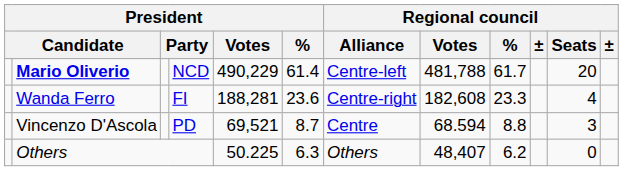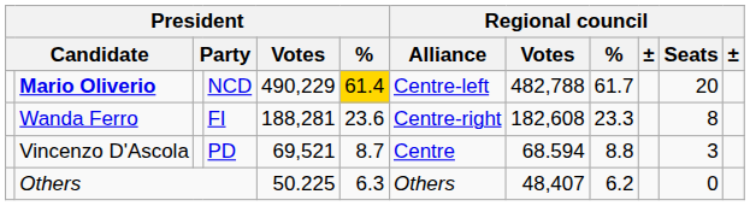Mario Oliverio | President / %: no background -> gold background
Mario Oliverio | Regional council / Votes: 481,788 -> 482,788
Wanda Ferro | Regional council / Seats: 4 -> 8
